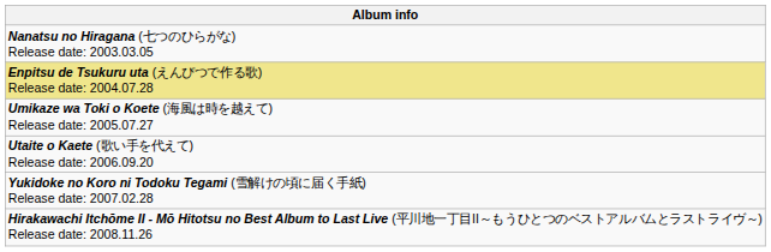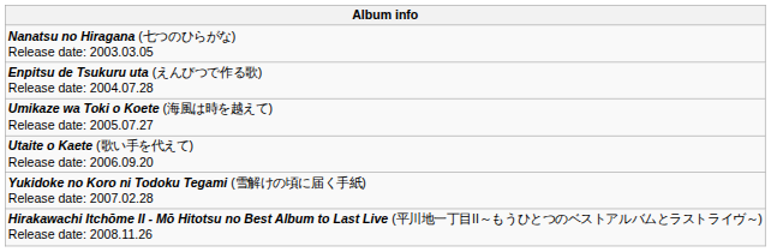row 3 | column 1: khaki background -> no background
